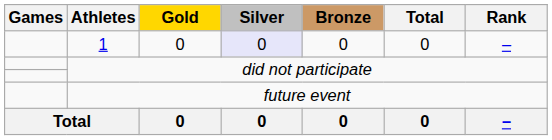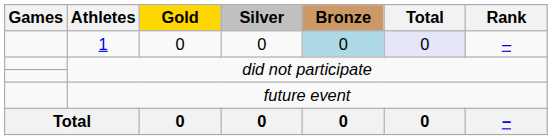1 | Silver: lavender background -> no background
1 | Bronze: no background -> lightblue background
1 | Total: no background -> lavender background
